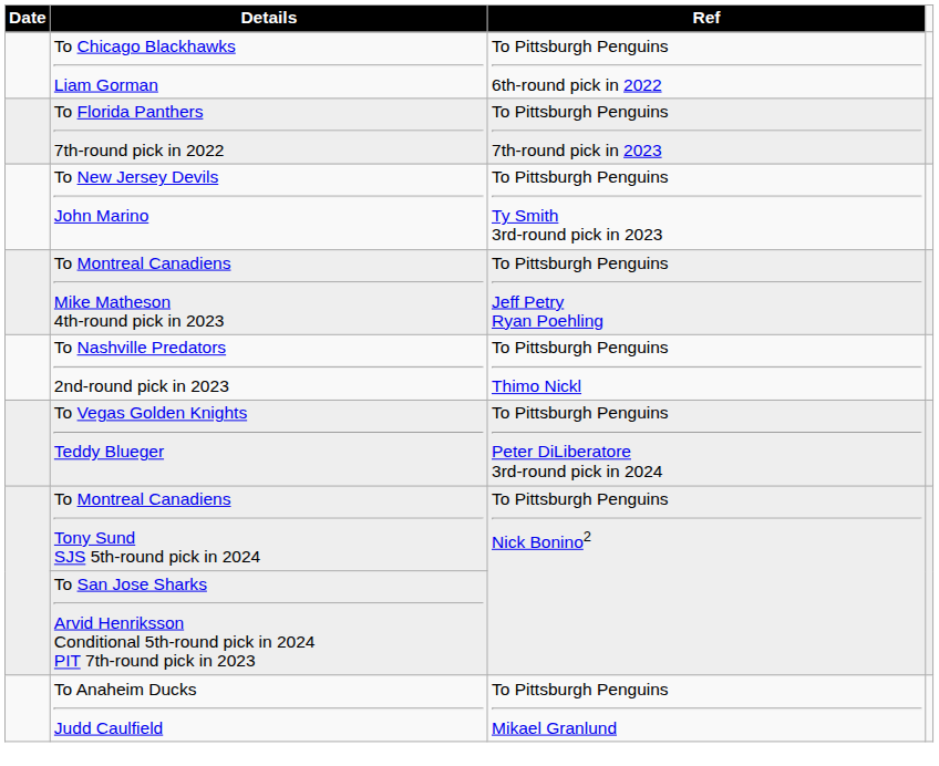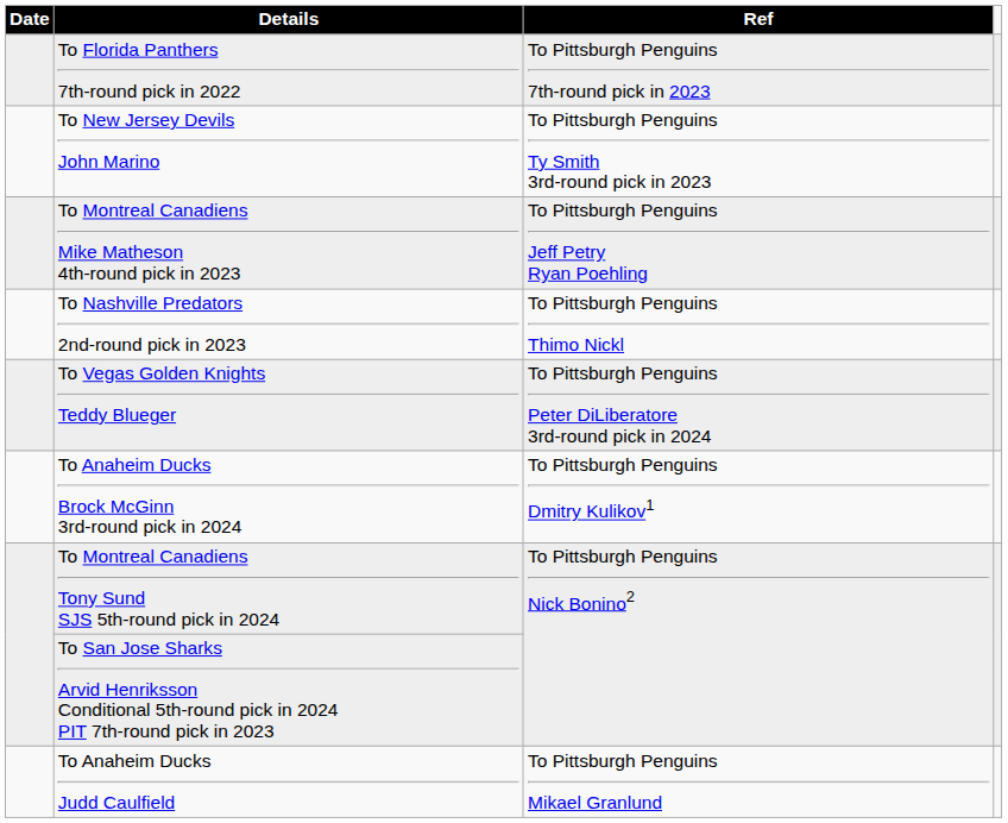- row: To Chicago Blackhawks Liam Gorman | To Pittsburgh Penguins 6th-round pick in 2022
+ row: To Anaheim Ducks Brock McGinn 3rd-round pick in 2024 | To Pittsburgh Penguins Dmitry Kulikov1
